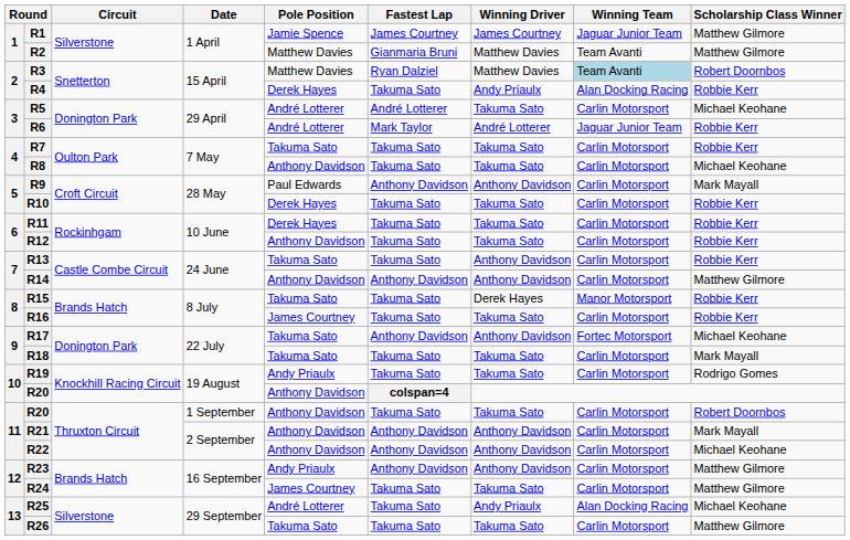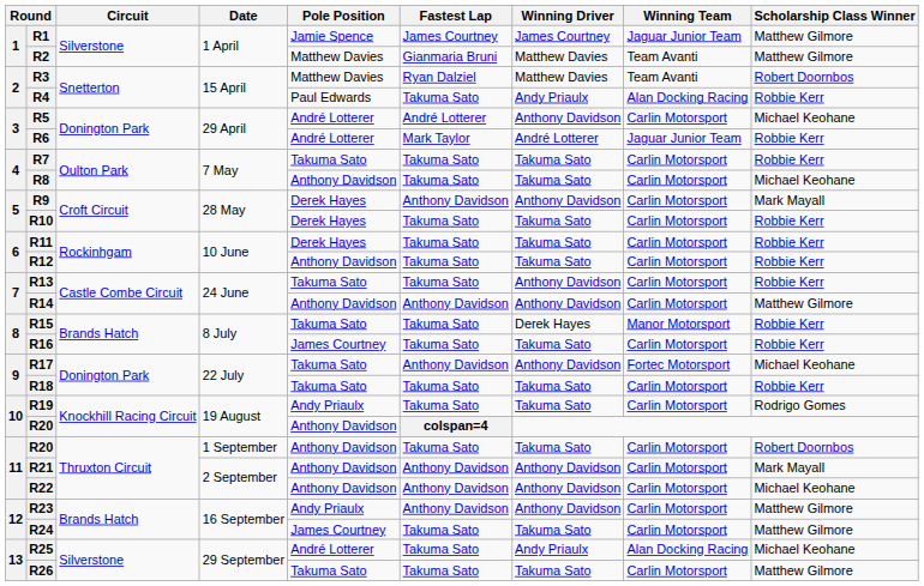R3 | Winning Team: lightblue background -> no background
R4 | Pole Position: Derek Hayes -> Paul Edwards
R5 | Winning Driver: Takuma Sato -> Anthony Davidson
R9 | Pole Position: Paul Edwards -> Derek Hayes
R18 | Scholarship Class Winner: Mark Mayall -> Robbie Kerr
